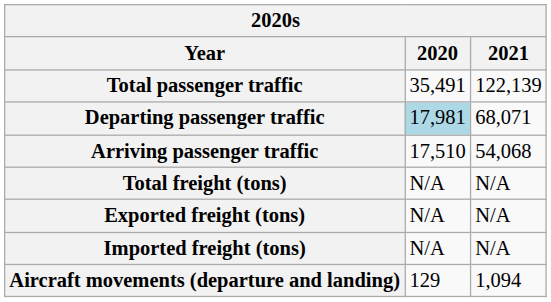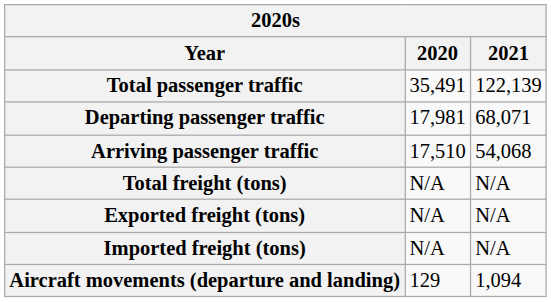Departing passenger traffic | 2020: lightblue background -> no background
